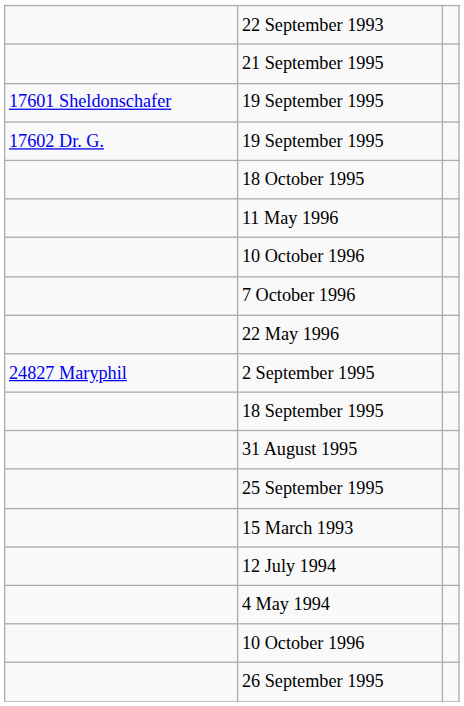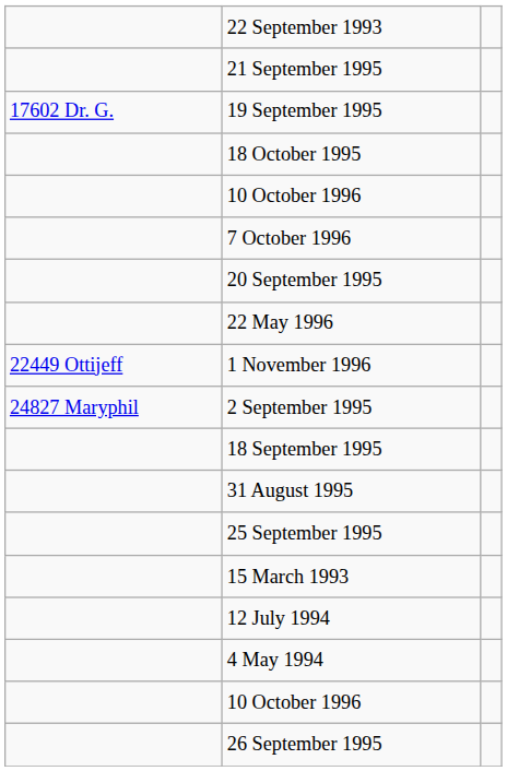- row: 17601 Sheldonschafer | 19 September 1995
- row: 11 May 1996
+ row: 20 September 1995
+ row: 22449 Ottijeff | 1 November 1996
